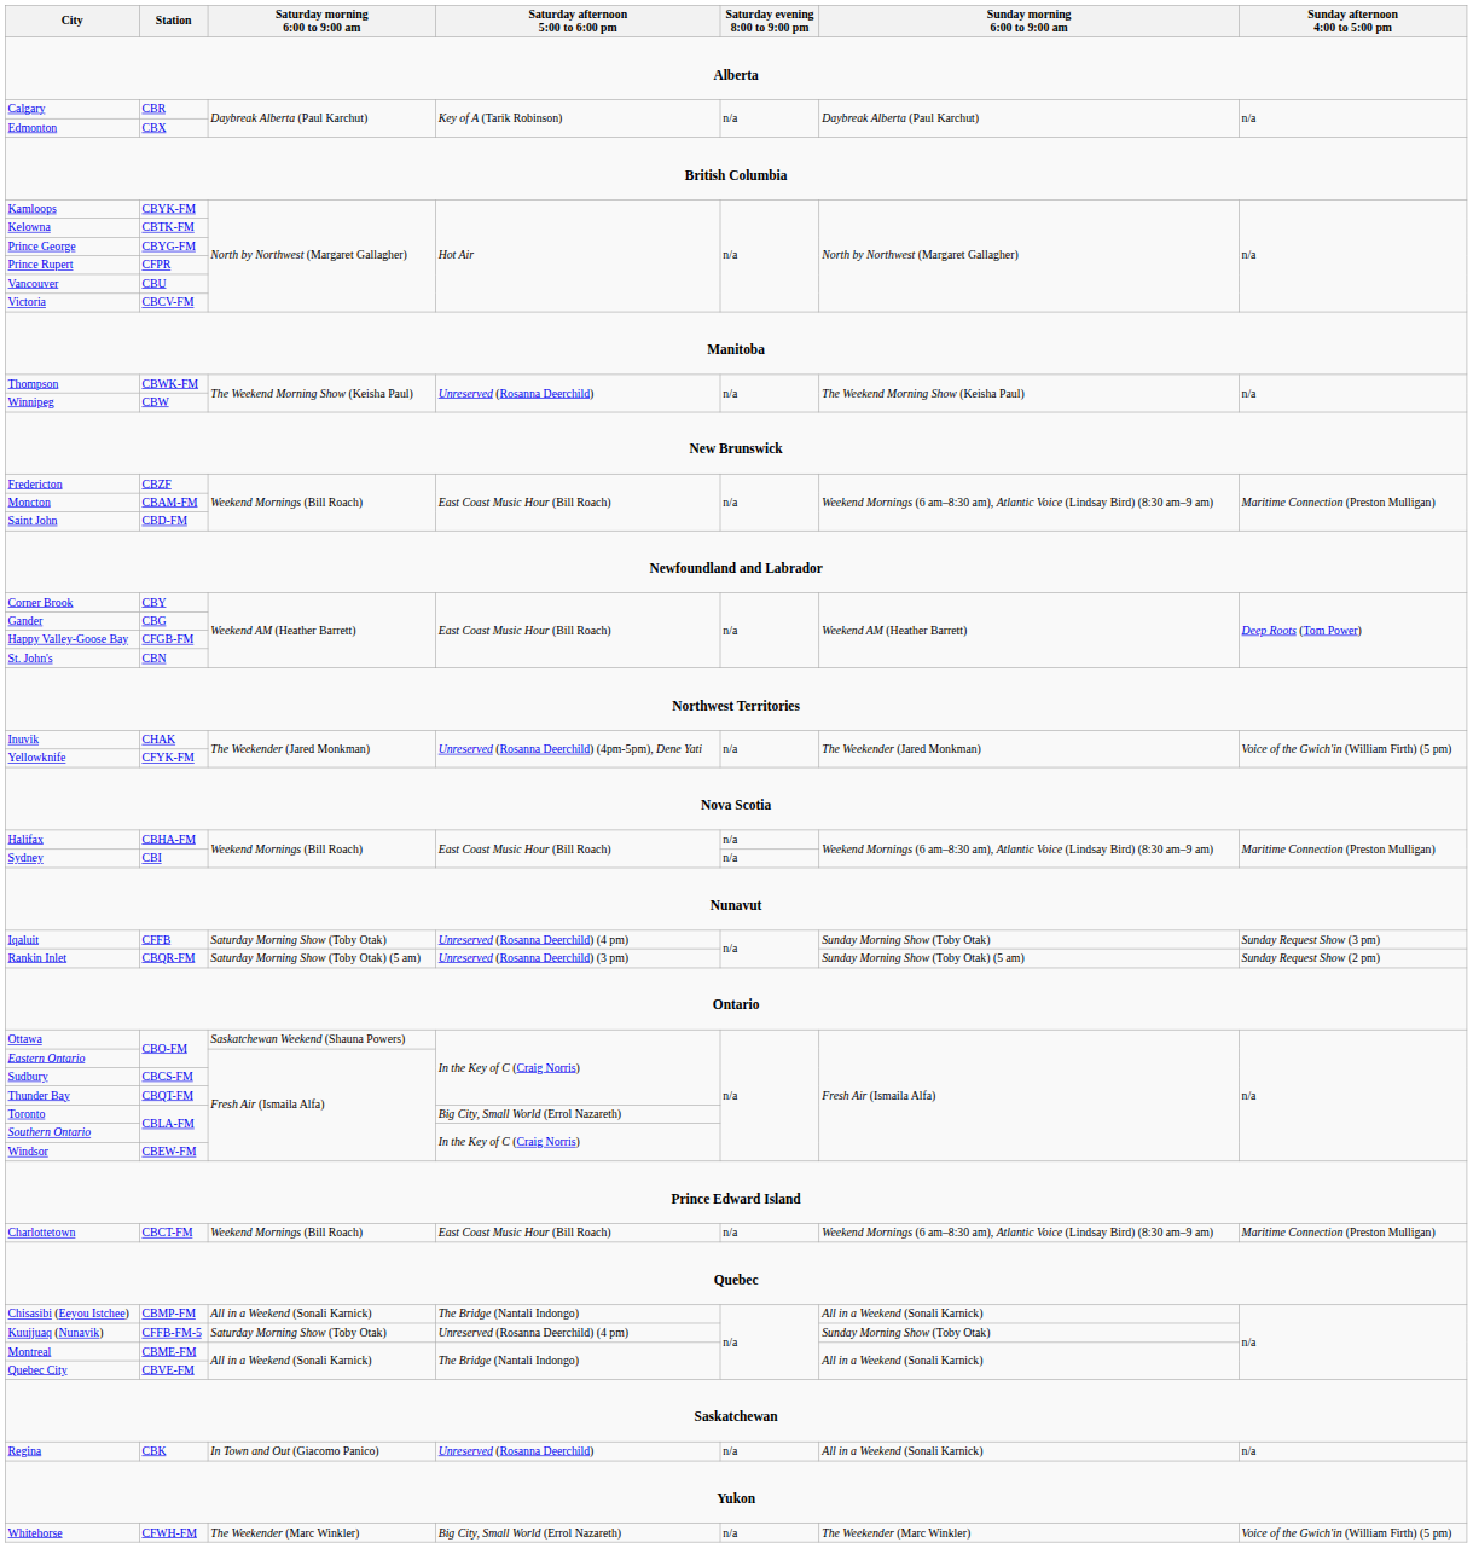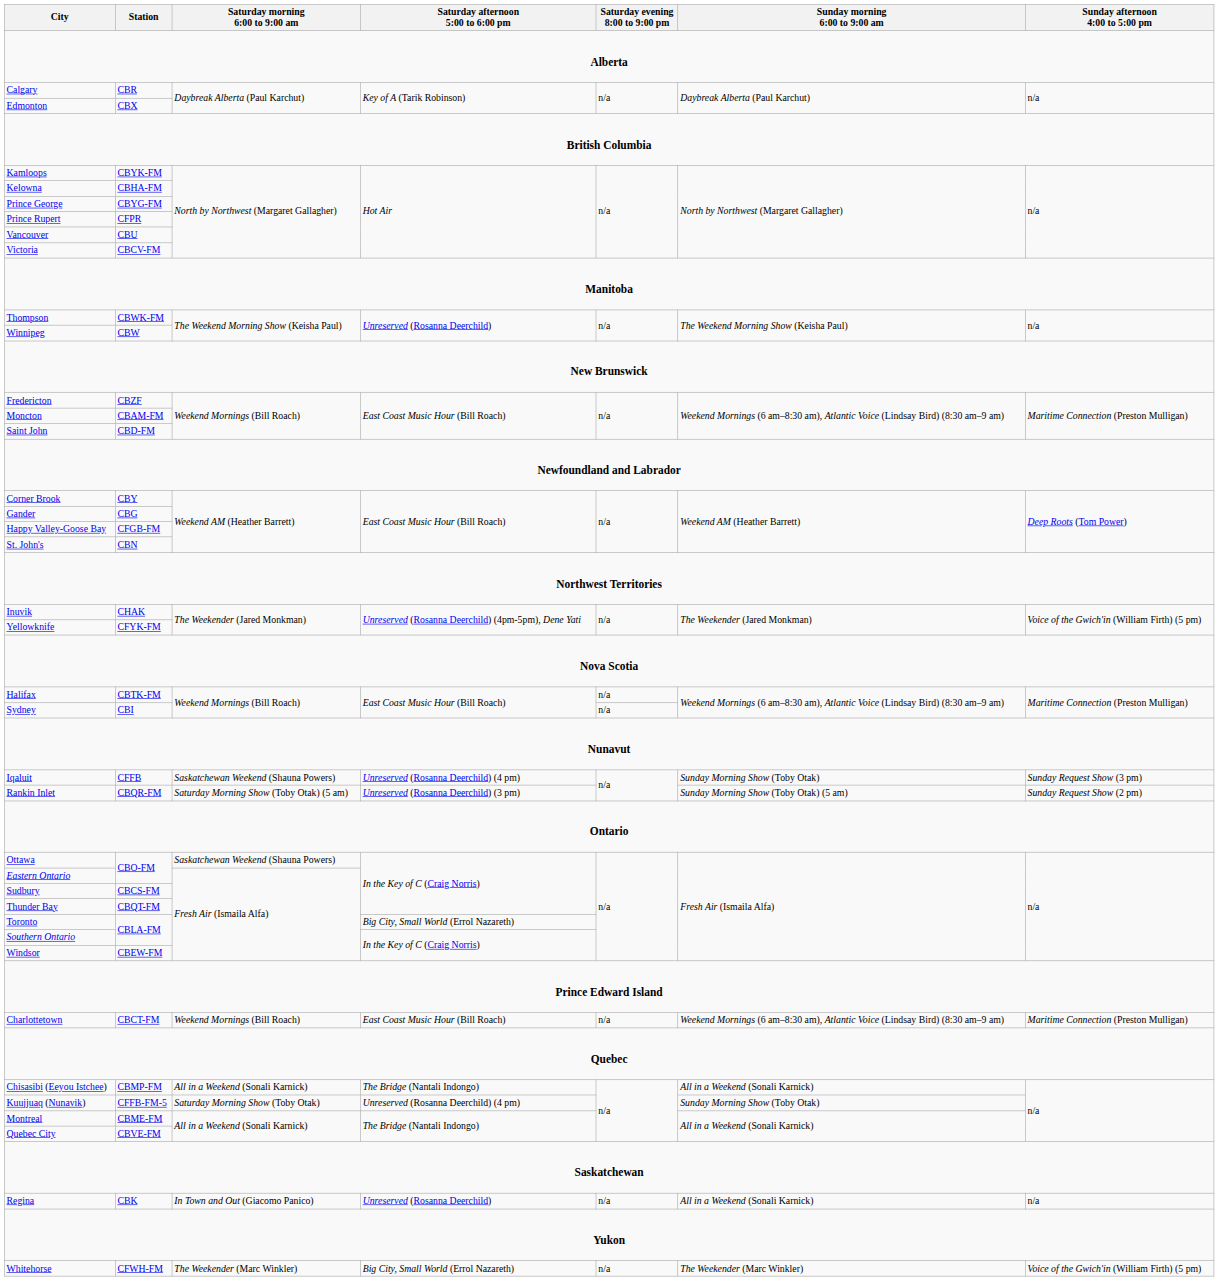Kelowna | Station: CBTK-FM -> CBHA-FM
Halifax | Station: CBHA-FM -> CBTK-FM
Iqaluit | Saturday morning 6:00 to 9:00 am: Saturday Morning Show (Toby Otak) -> Saskatchewan Weekend (Shauna Powers)
